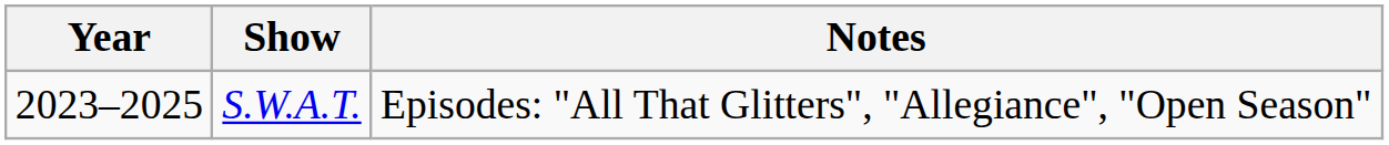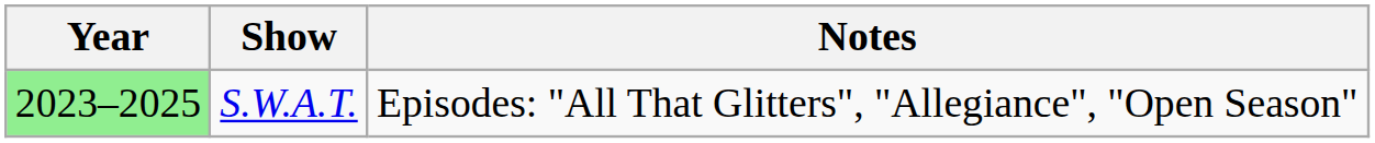row 2 | Year: no background -> lightgreen background
